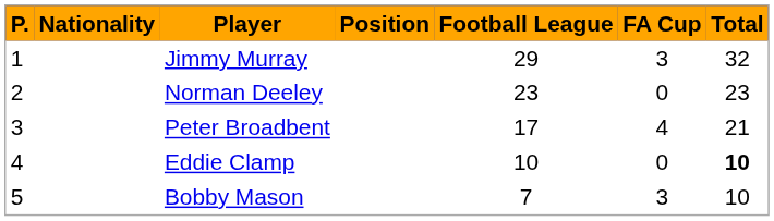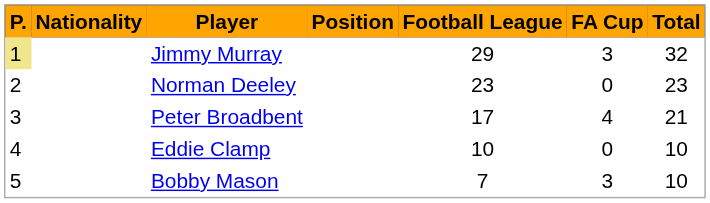Jimmy Murray | P.: no background -> khaki background
Eddie Clamp | Total: bold -> normal
